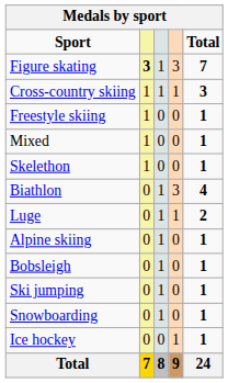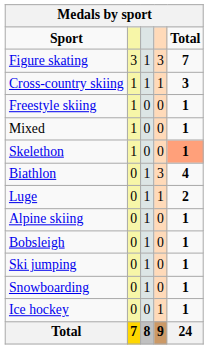Figure skating | column 2: bold -> normal
Skelethon | Total: no background -> lightsalmon background
